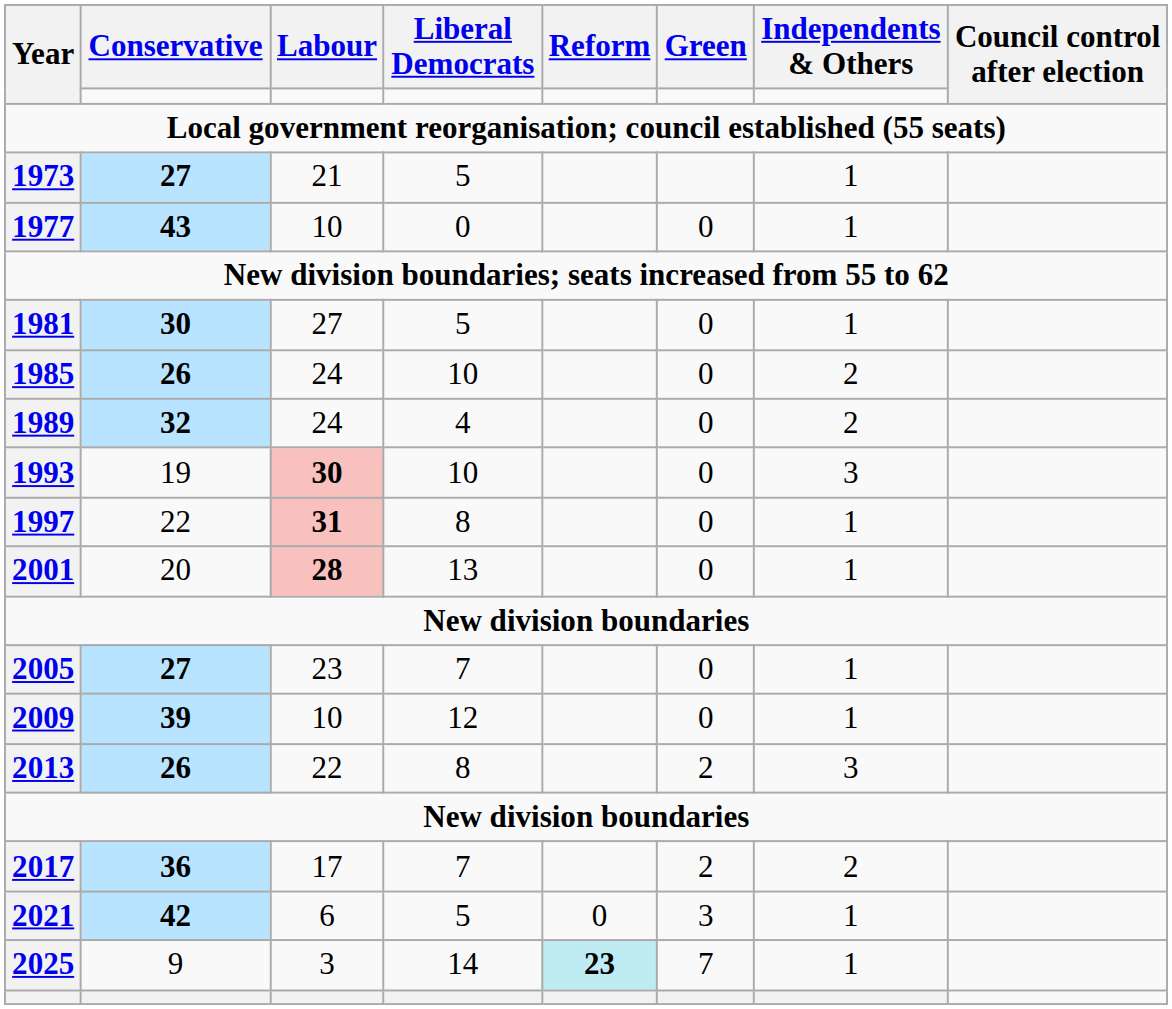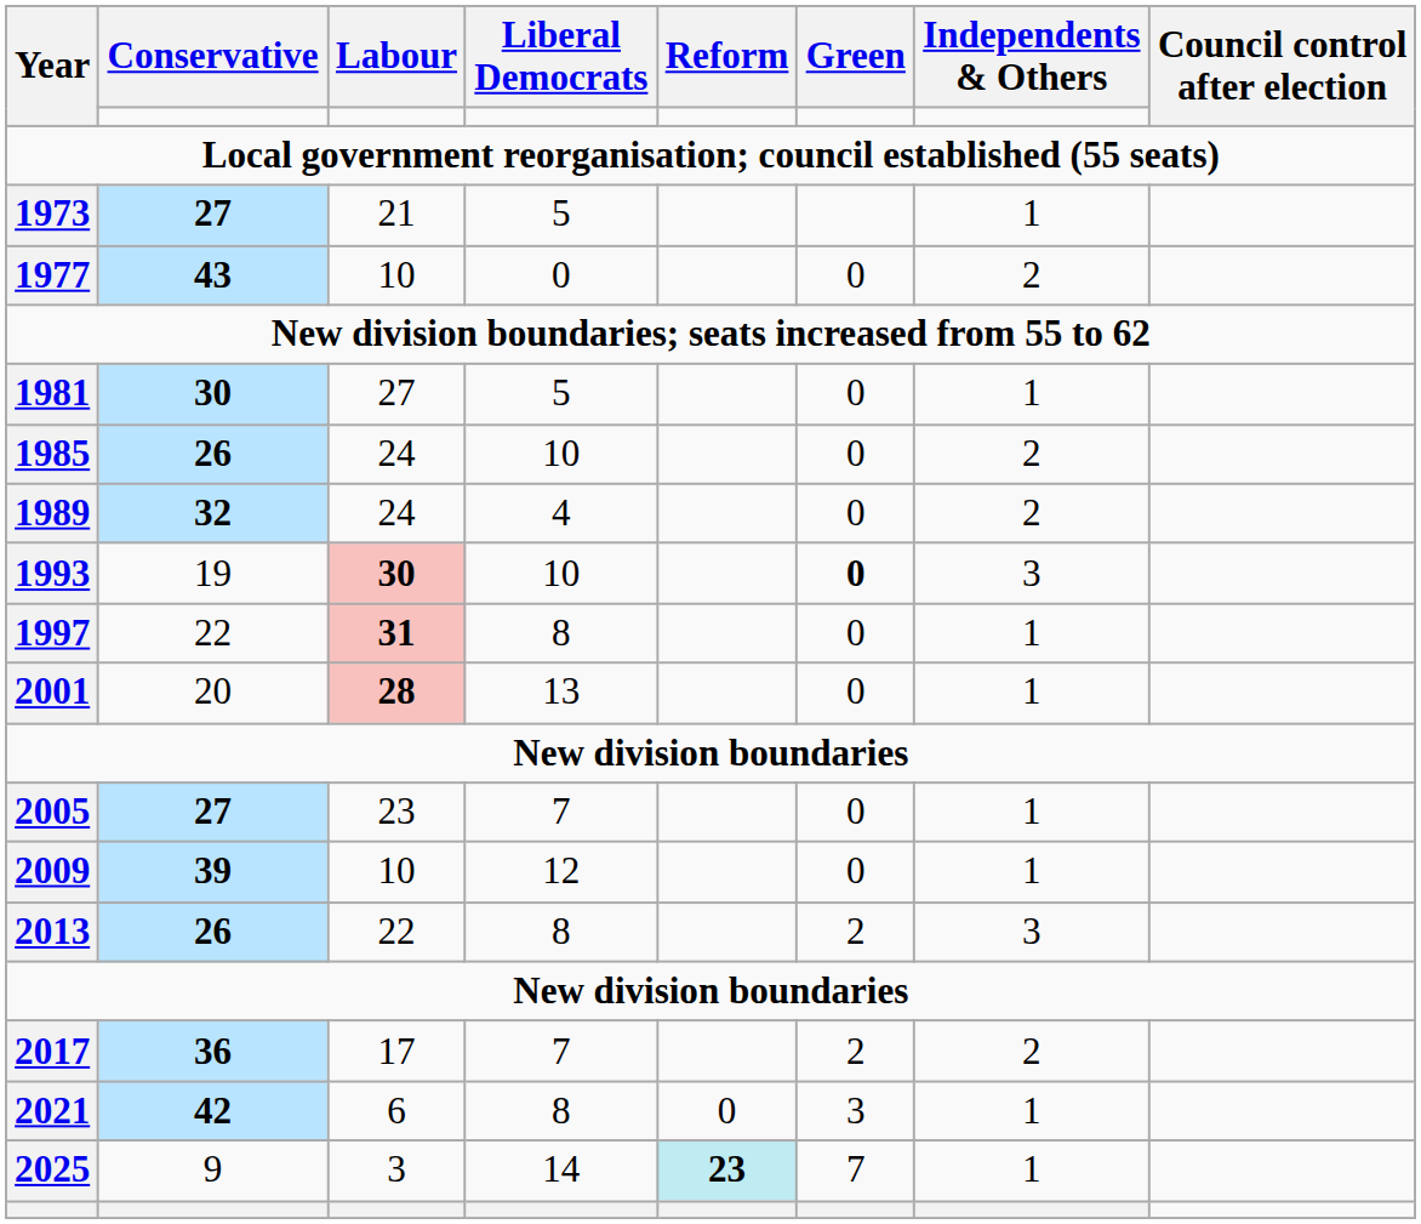1977 | Independents & Others: 1 -> 2
1993 | Green: normal -> bold
2021 | Liberal Democrats: 5 -> 8
